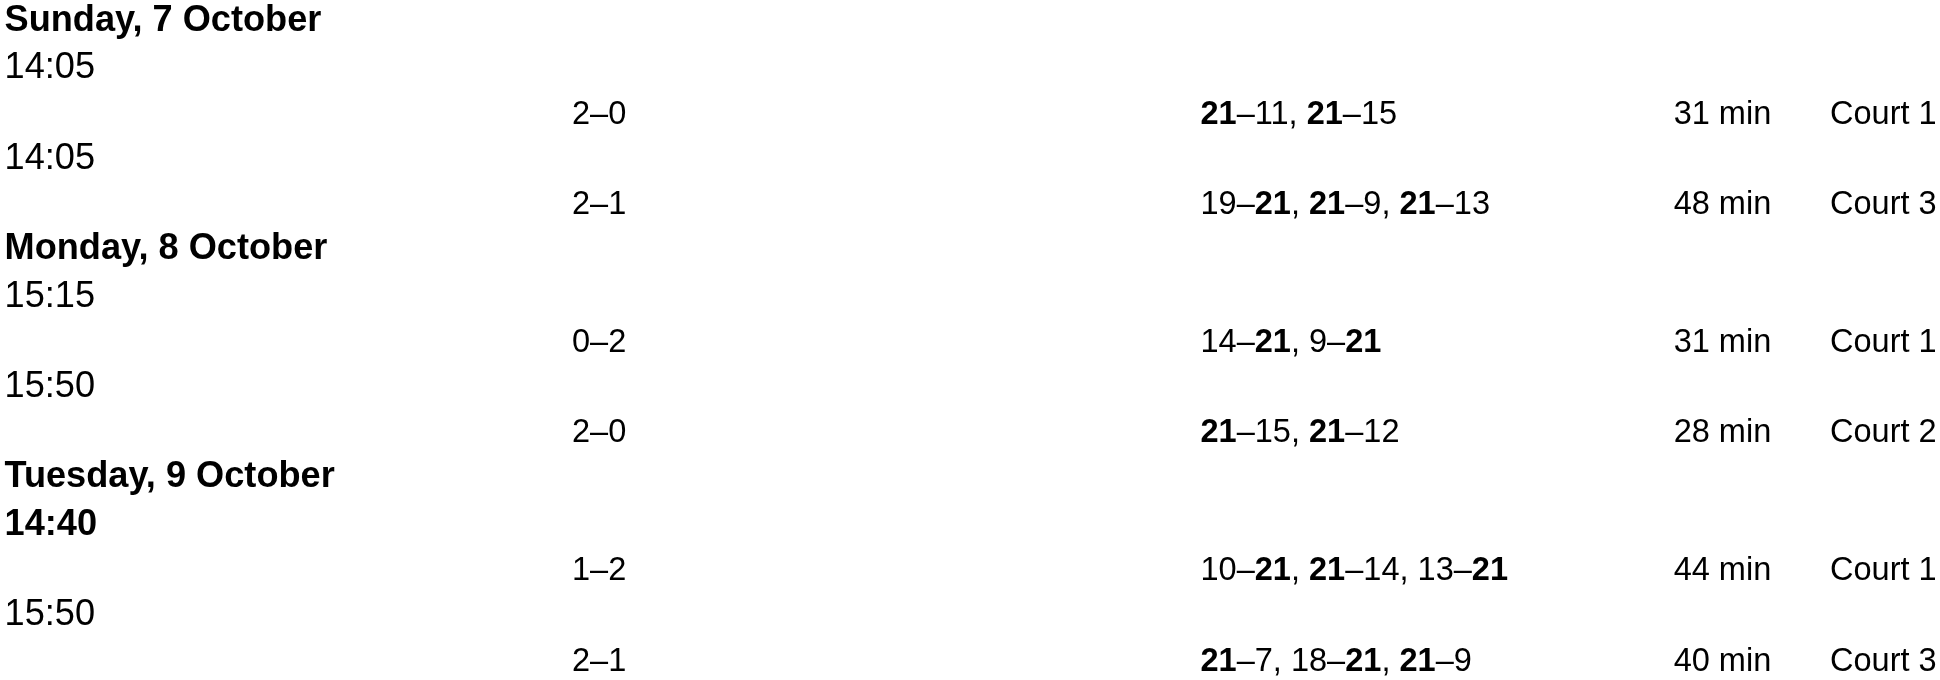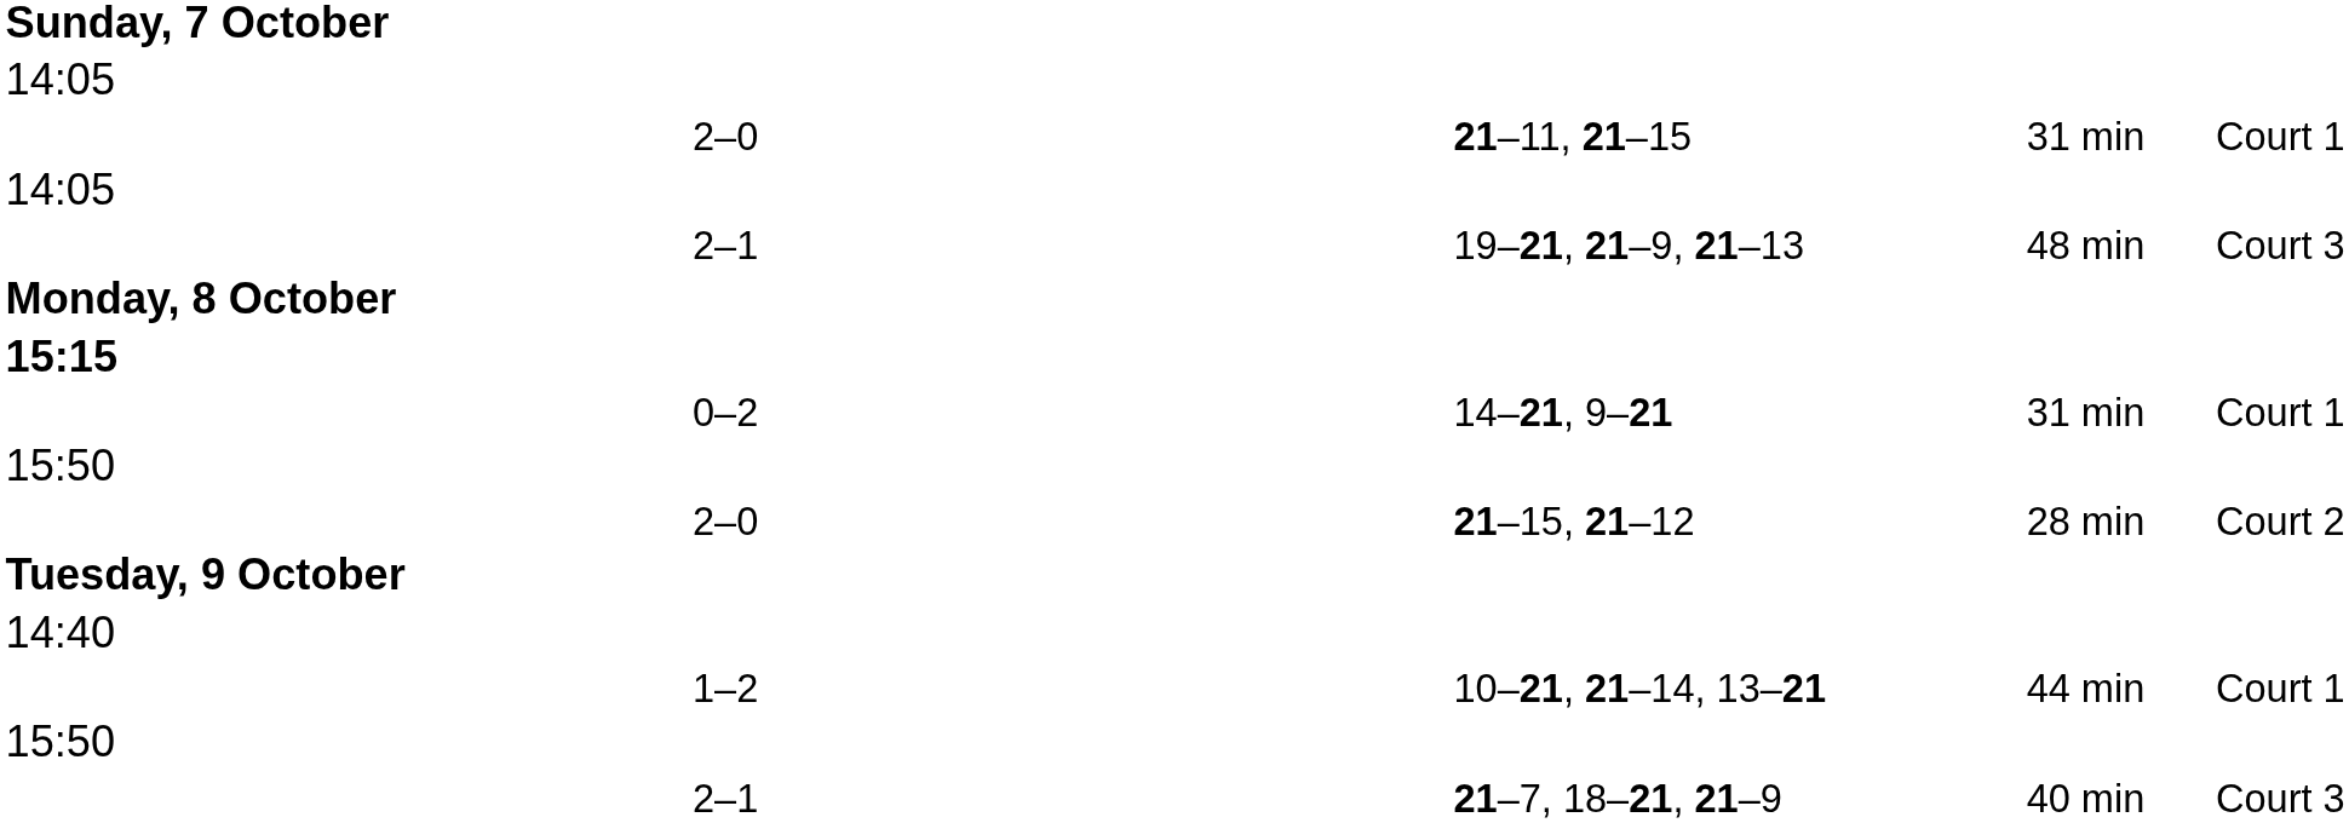15:15 | column 1: normal -> bold
14:40 | column 1: bold -> normal
